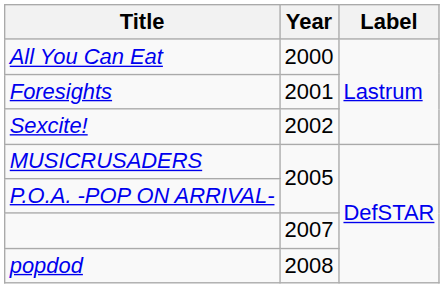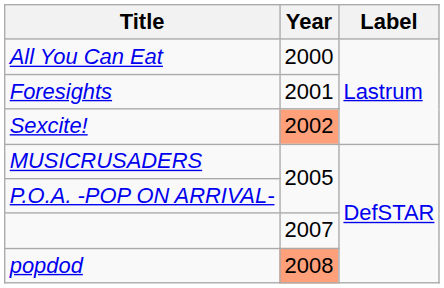Sexcite! | Year: no background -> lightsalmon background
popdod | Year: no background -> lightsalmon background
